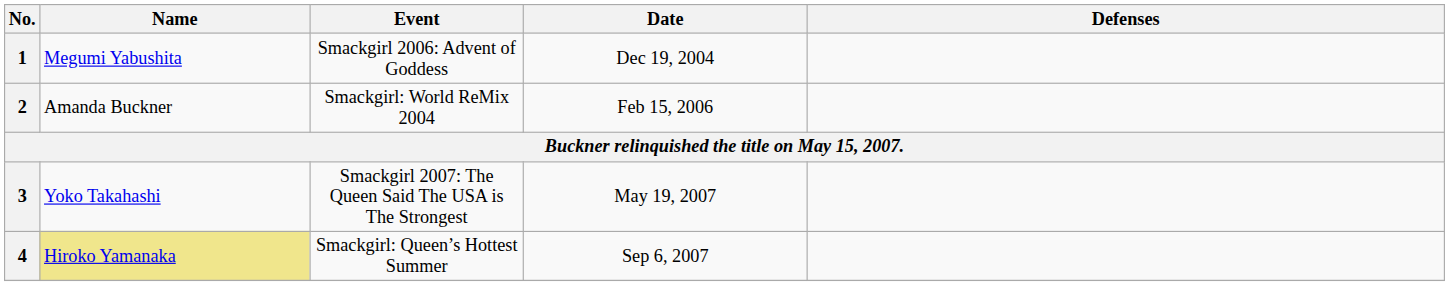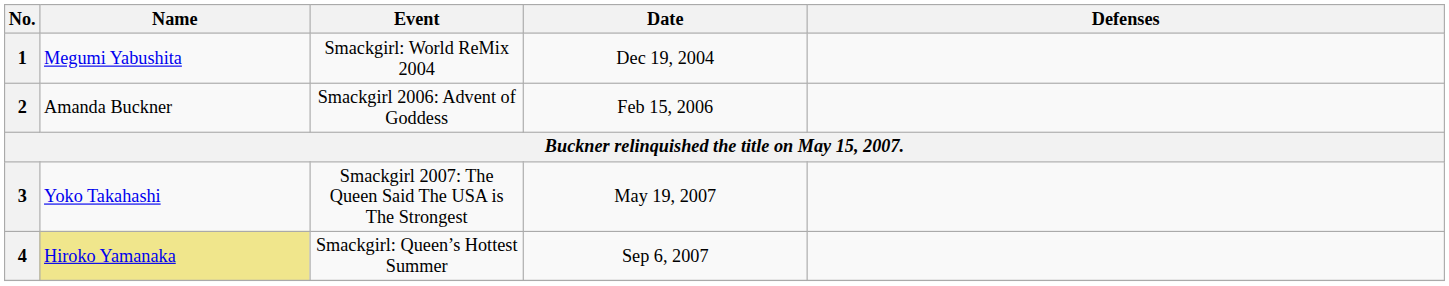1 | Event: Smackgirl 2006: Advent of Goddess -> Smackgirl: World ReMix 2004
2 | Event: Smackgirl: World ReMix 2004 -> Smackgirl 2006: Advent of Goddess
